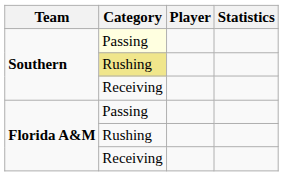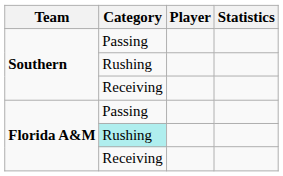Southern / Passing | Category: lightyellow background -> no background
Southern / Rushing | Category: khaki background -> no background
Florida A&M / Rushing | Category: no background -> paleturquoise background
